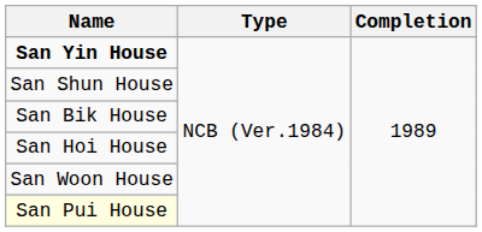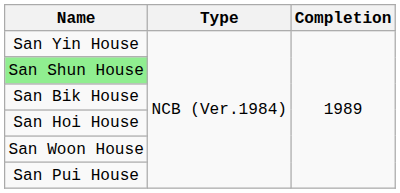San Yin House | Name: bold -> normal
San Shun House | Name: no background -> lightgreen background
San Pui House | Name: lightyellow background -> no background
